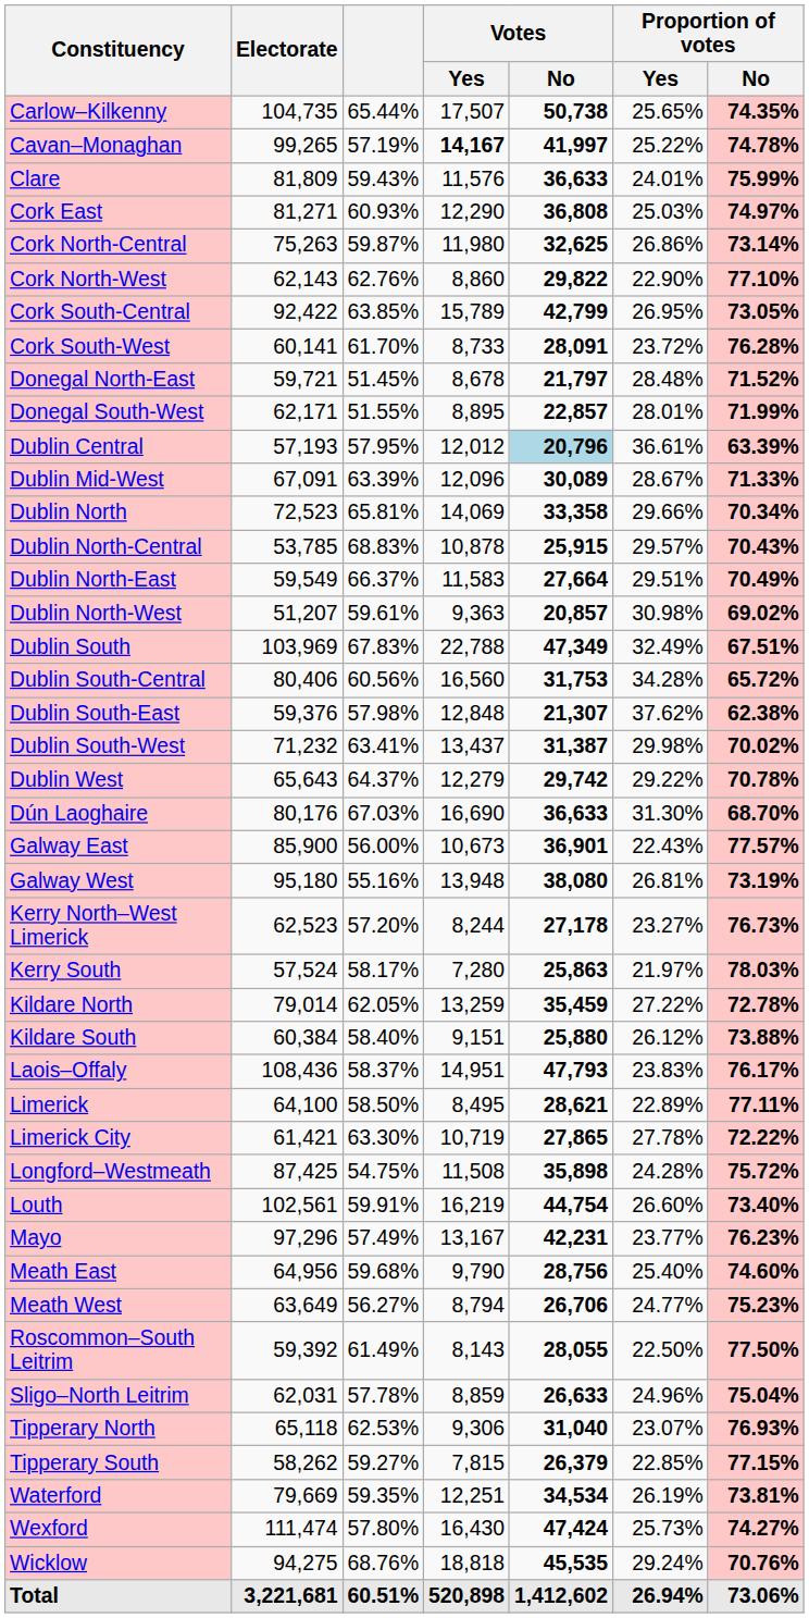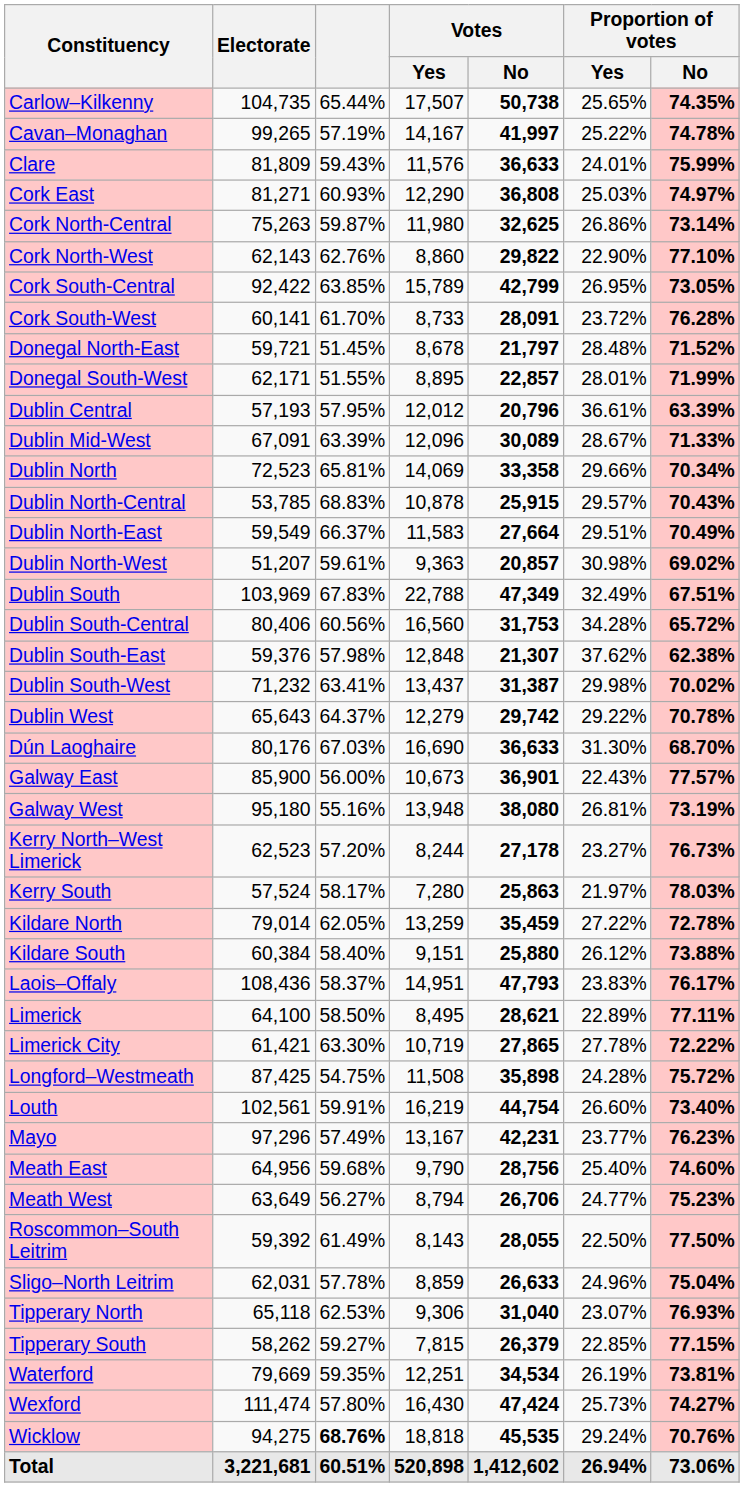Cavan–Monaghan | Votes / Yes: bold -> normal
Dublin Central | Votes / No: lightblue background -> no background
Wicklow | column 3: normal -> bold
